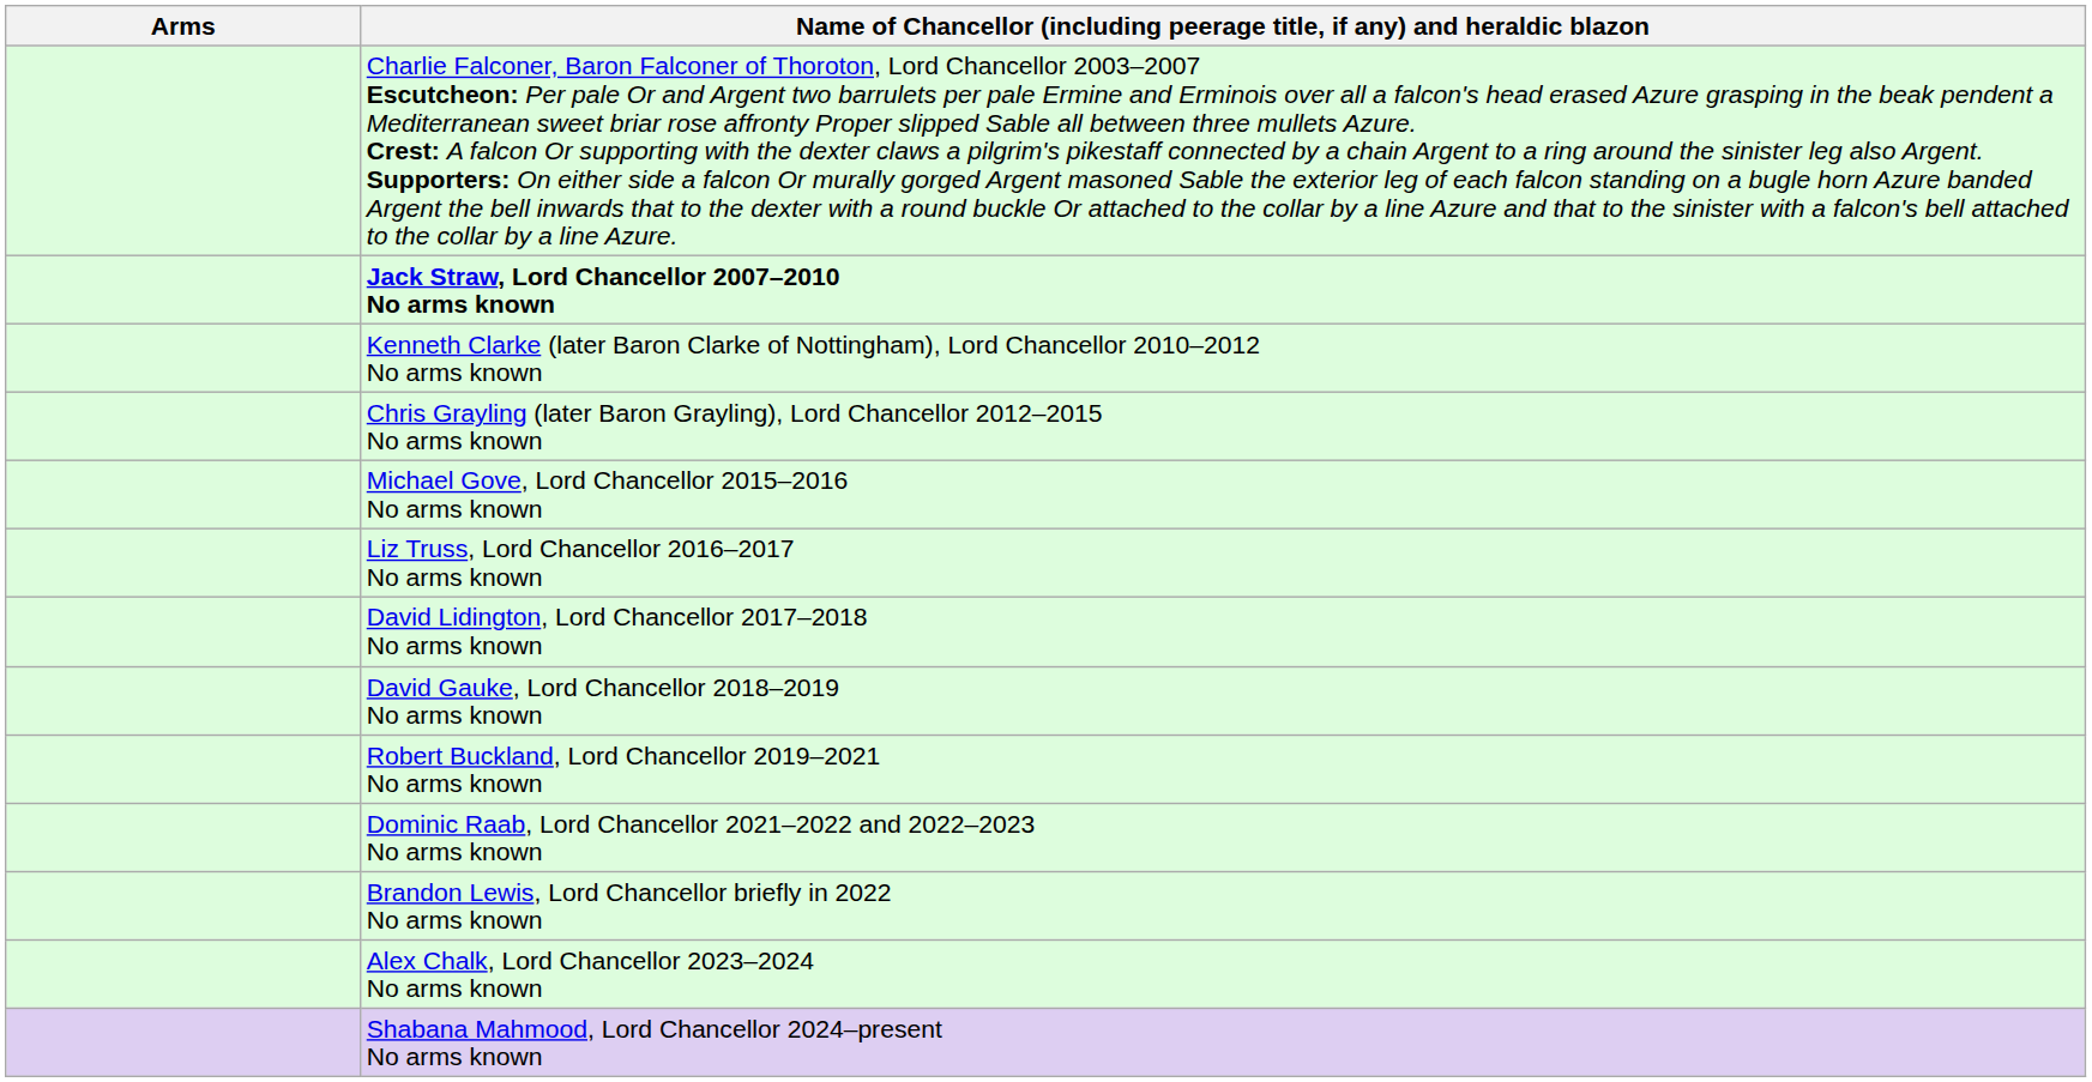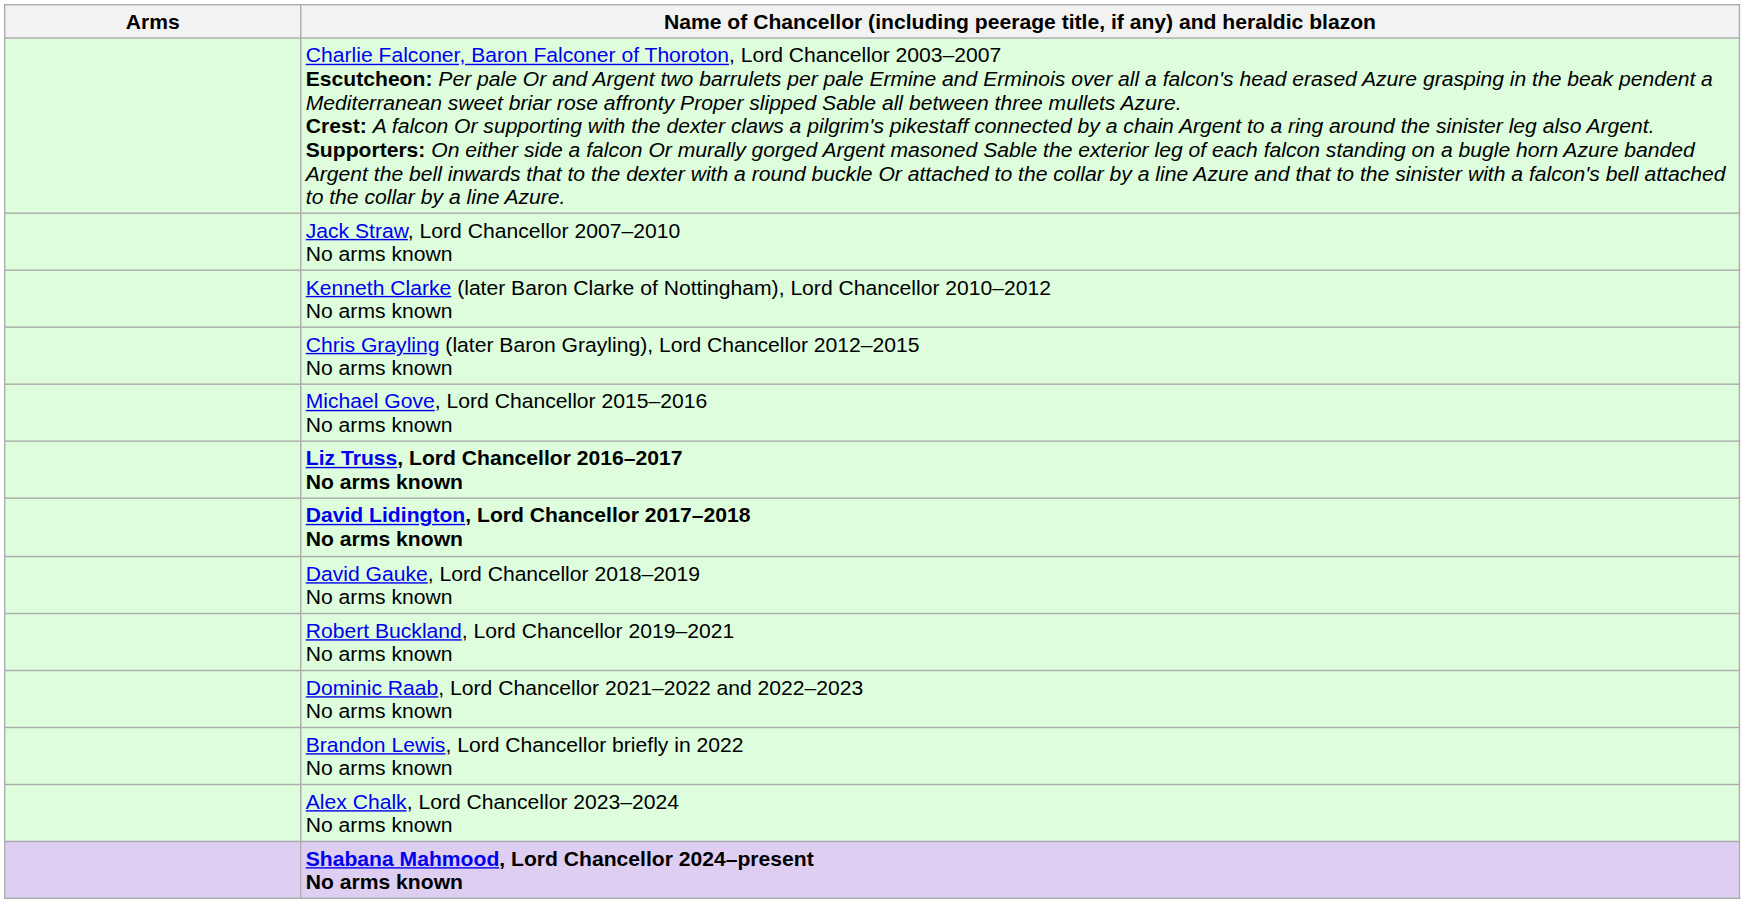Jack Straw, Lord Chancellor 2007–2010 No arms known | column 2: bold -> normal
Liz Truss, Lord Chancellor 2016–2017 No arms known | column 2: normal -> bold
David Lidington, Lord Chancellor 2017–2018 No arms known | column 2: normal -> bold
Shabana Mahmood, Lord Chancellor 2024–present No arms known | column 2: normal -> bold
